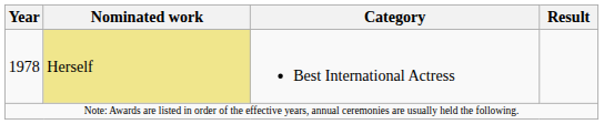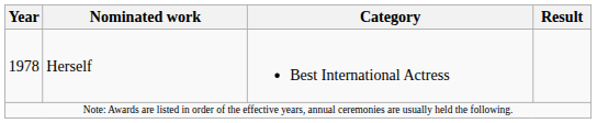1978 | Nominated work: khaki background -> no background
